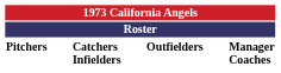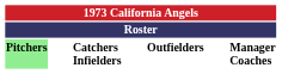Pitchers | column 1: no background -> lightgreen background
